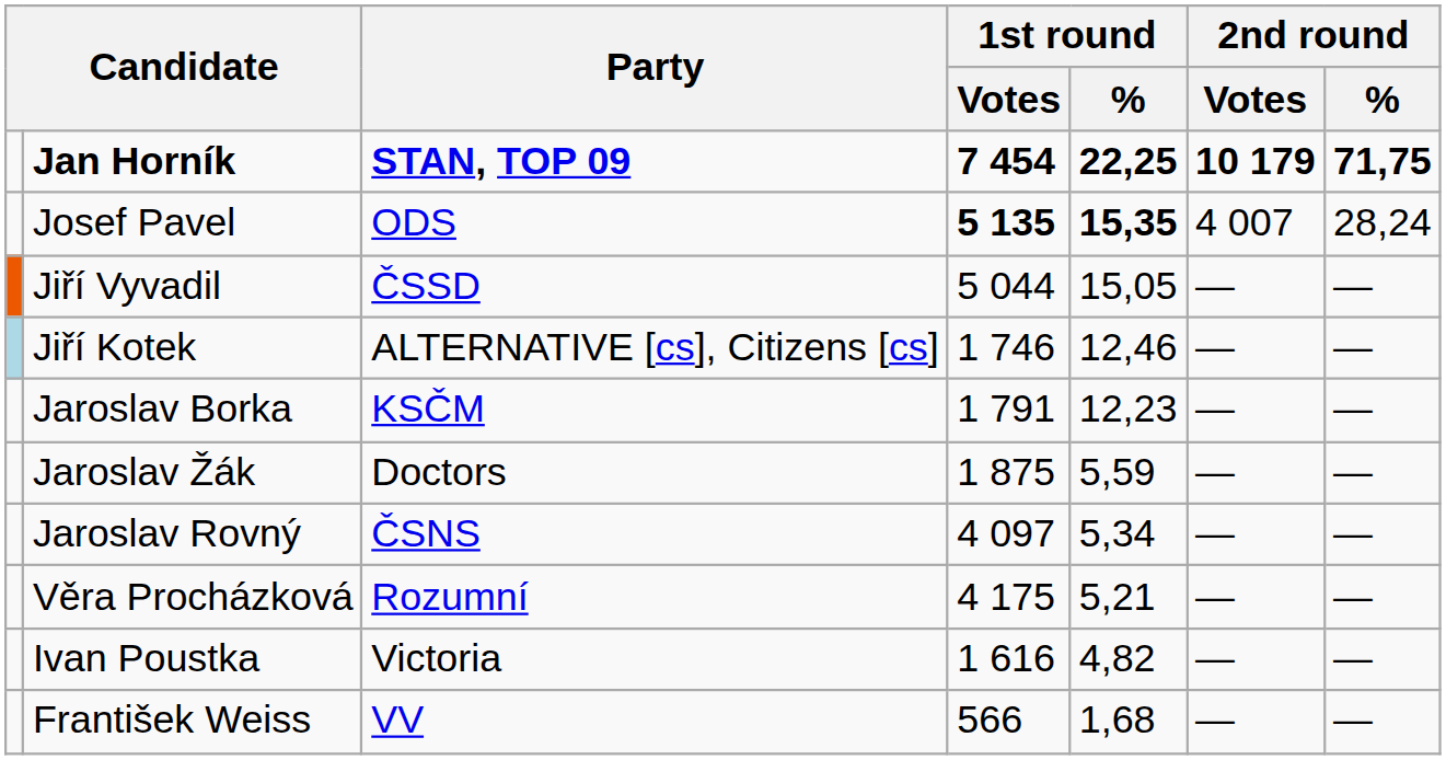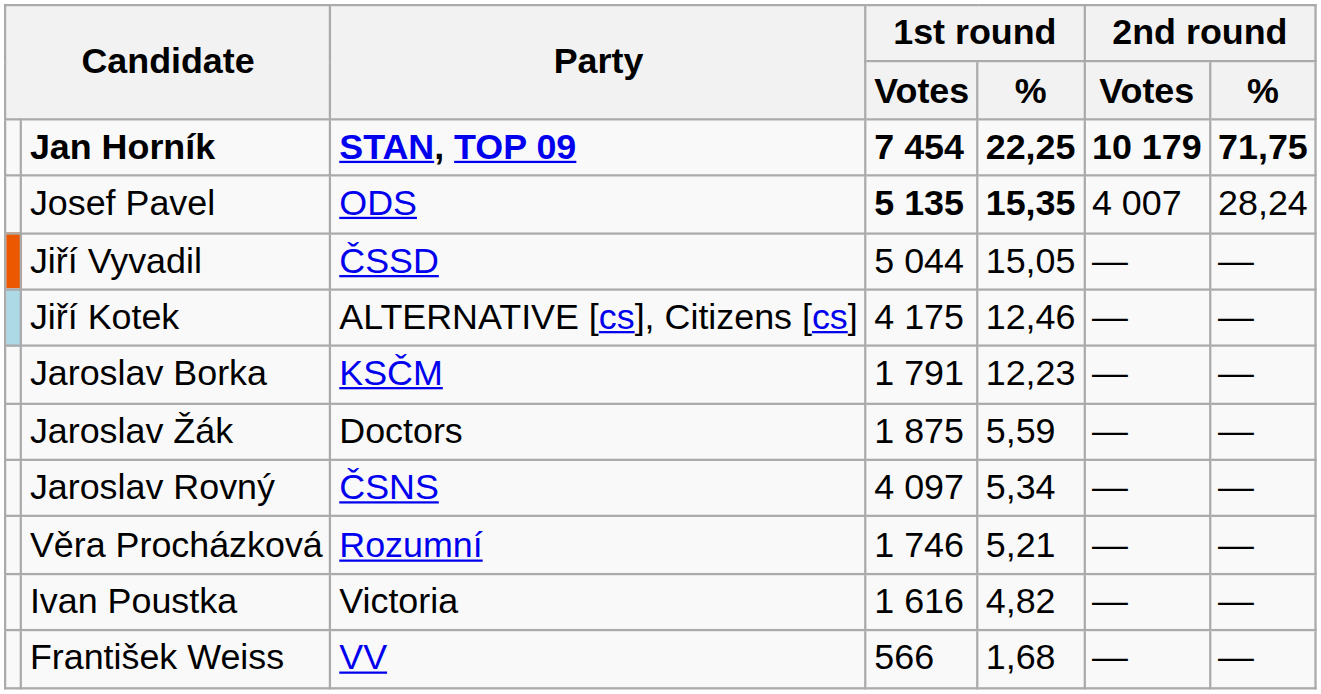Jiří Kotek | 1st round / Votes: 1 746 -> 4 175
Věra Procházková | 1st round / Votes: 4 175 -> 1 746
